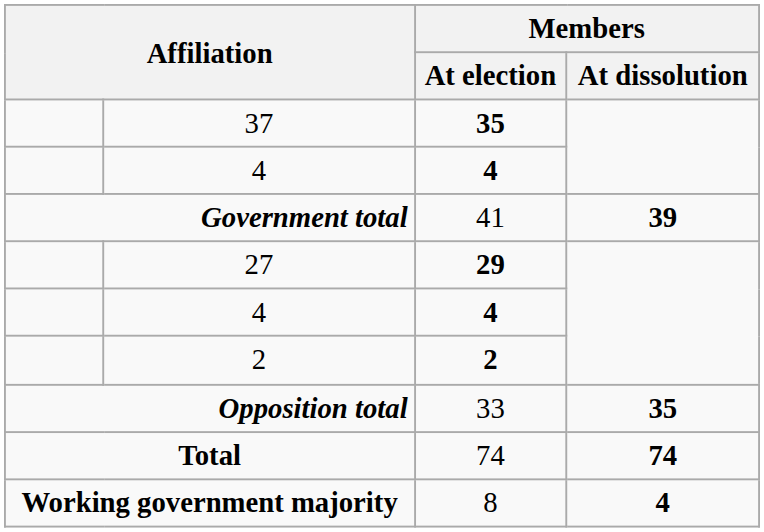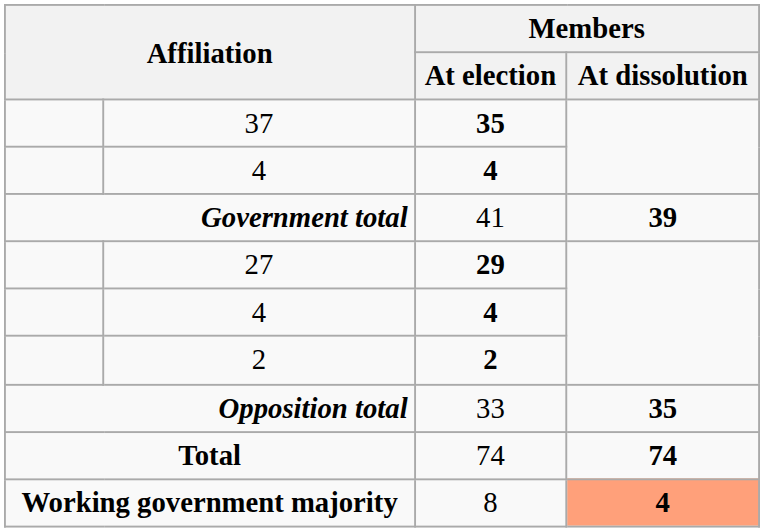Working government majority | Members / At dissolution: no background -> lightsalmon background
